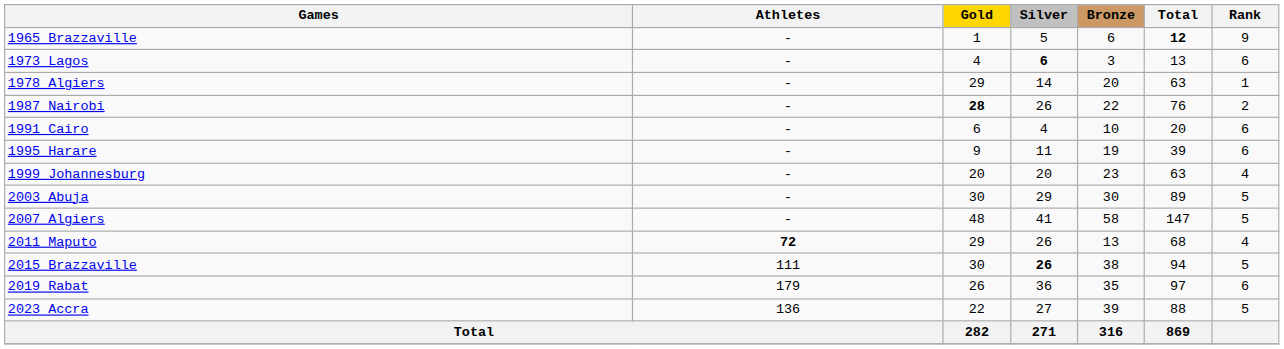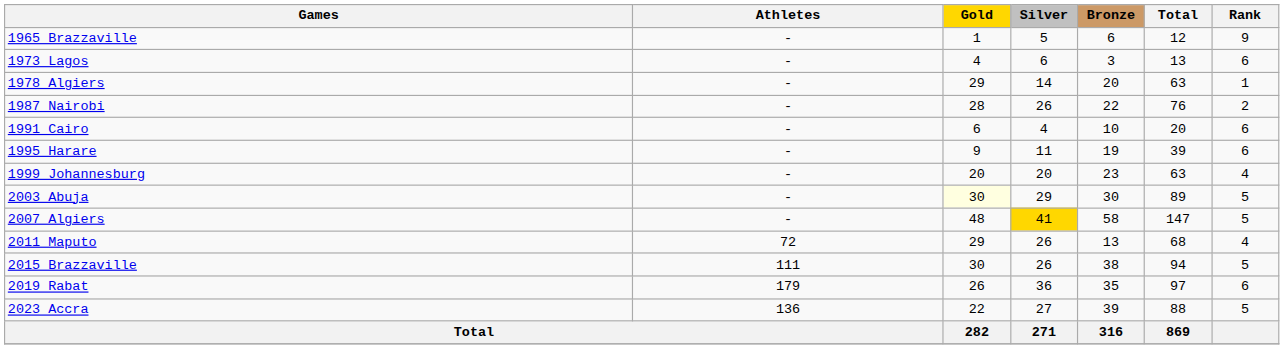1965 Brazzaville | Total: bold -> normal
1973 Lagos | Silver: bold -> normal
1987 Nairobi | Gold: bold -> normal
2003 Abuja | Gold: no background -> lightyellow background
2007 Algiers | Silver: no background -> gold background
2011 Maputo | Athletes: bold -> normal
2015 Brazzaville | Silver: bold -> normal
